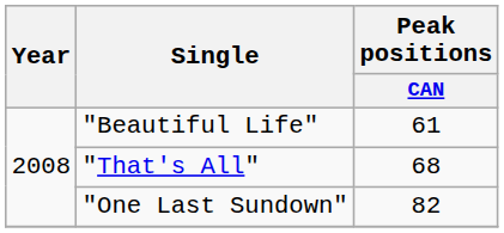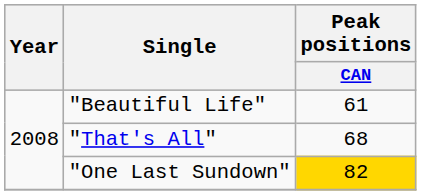"One Last Sundown" | Peak positions / CAN: no background -> gold background
